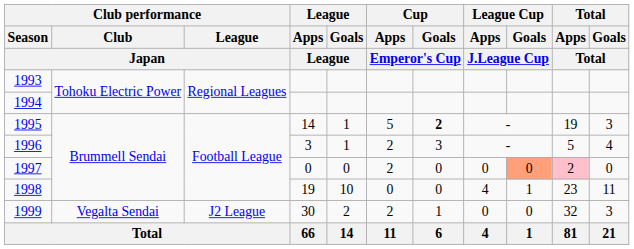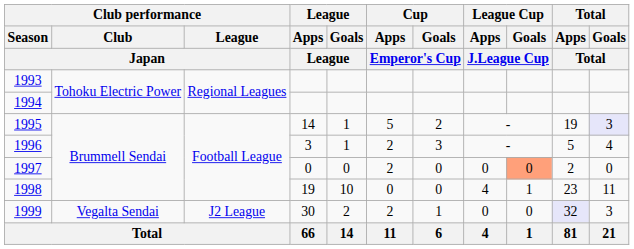1995 | Cup / Goals / Emperor's Cup: bold -> normal
1995 | Total / Goals / Total: no background -> lavender background
1997 | Total / Apps / Total: pink background -> no background
1999 | Total / Apps / Total: no background -> lavender background
